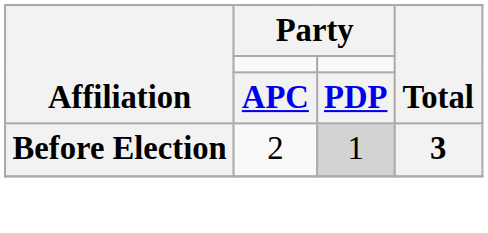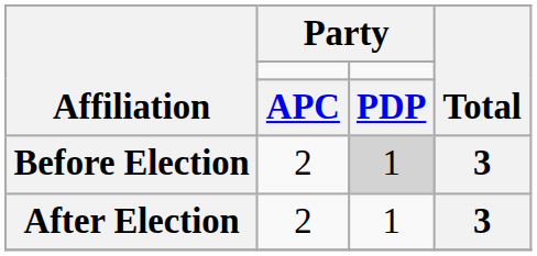+ row: After Election | 2 | 1 | 3
